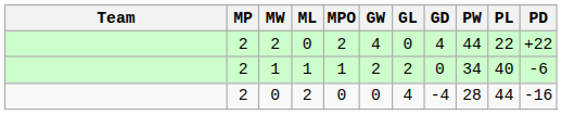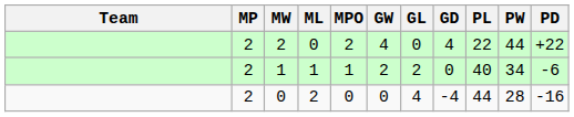columns swapped: PW <-> PL
